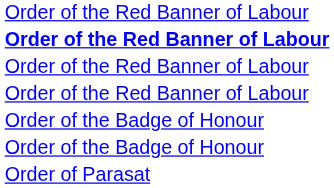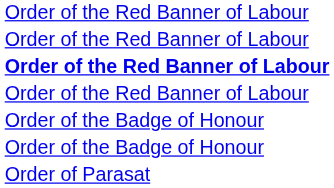row 2 | column 1: bold -> normal
row 3 | column 1: normal -> bold
